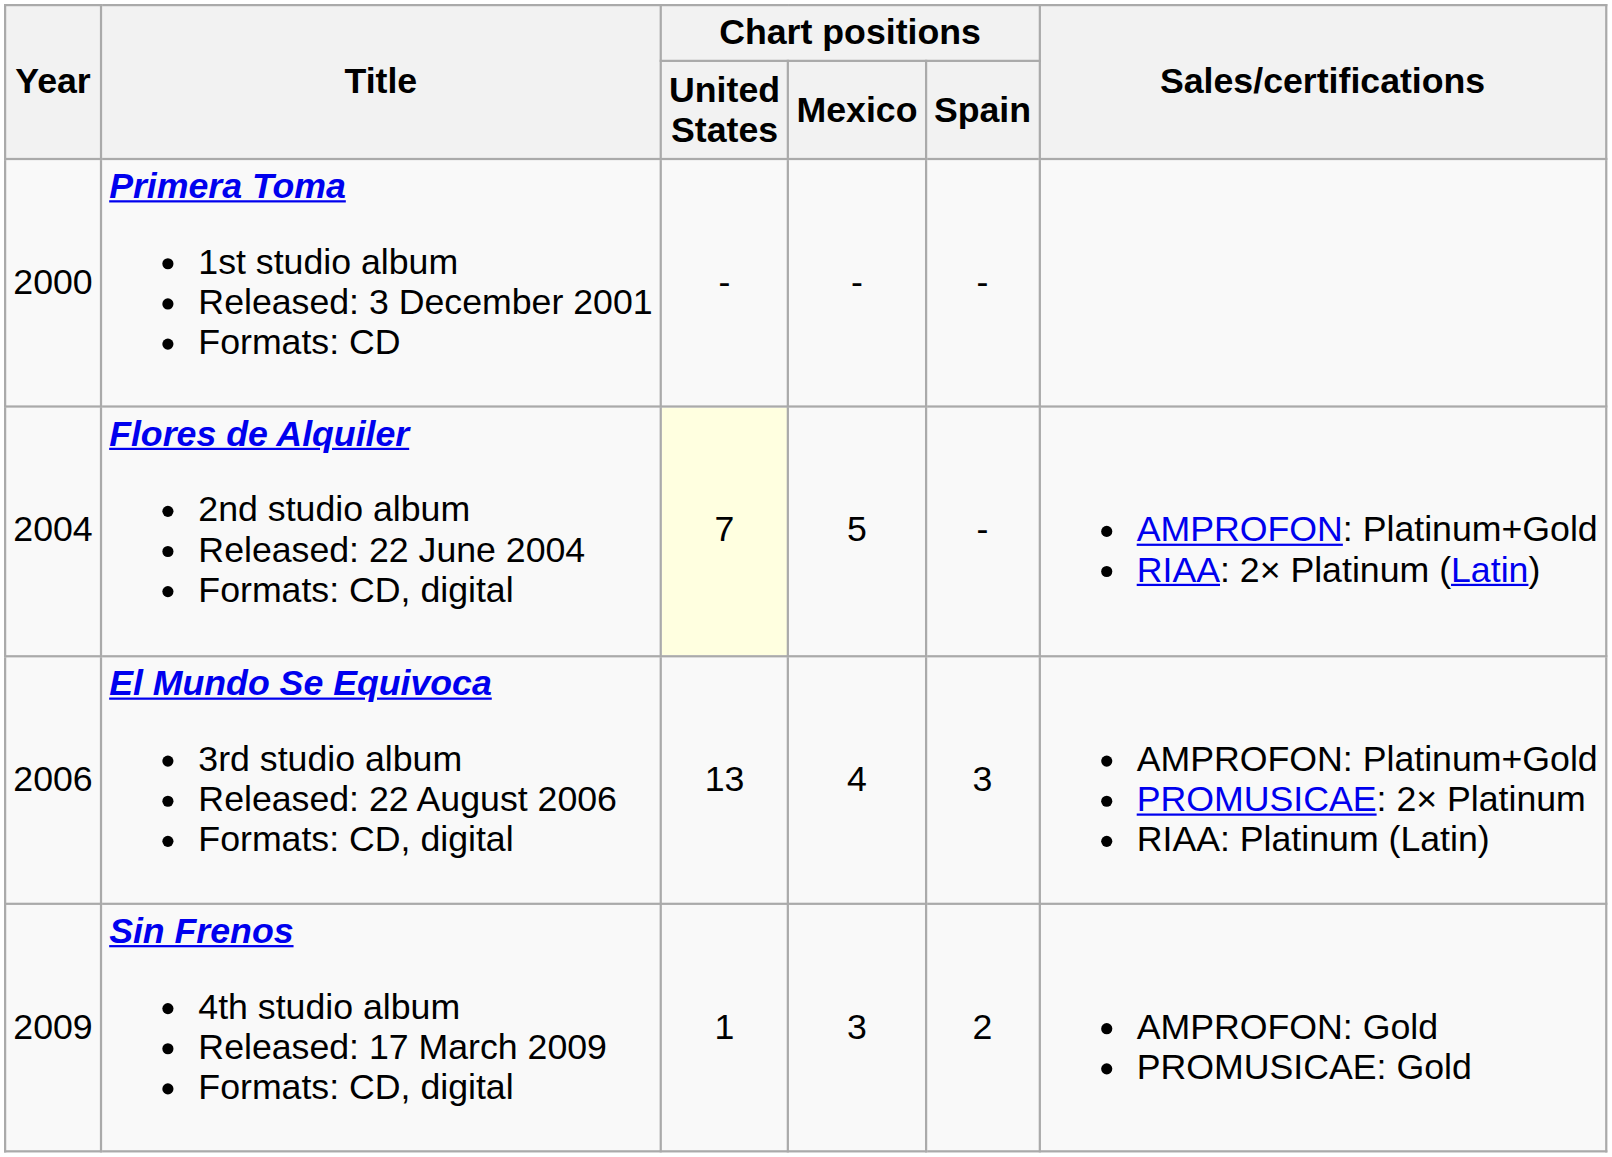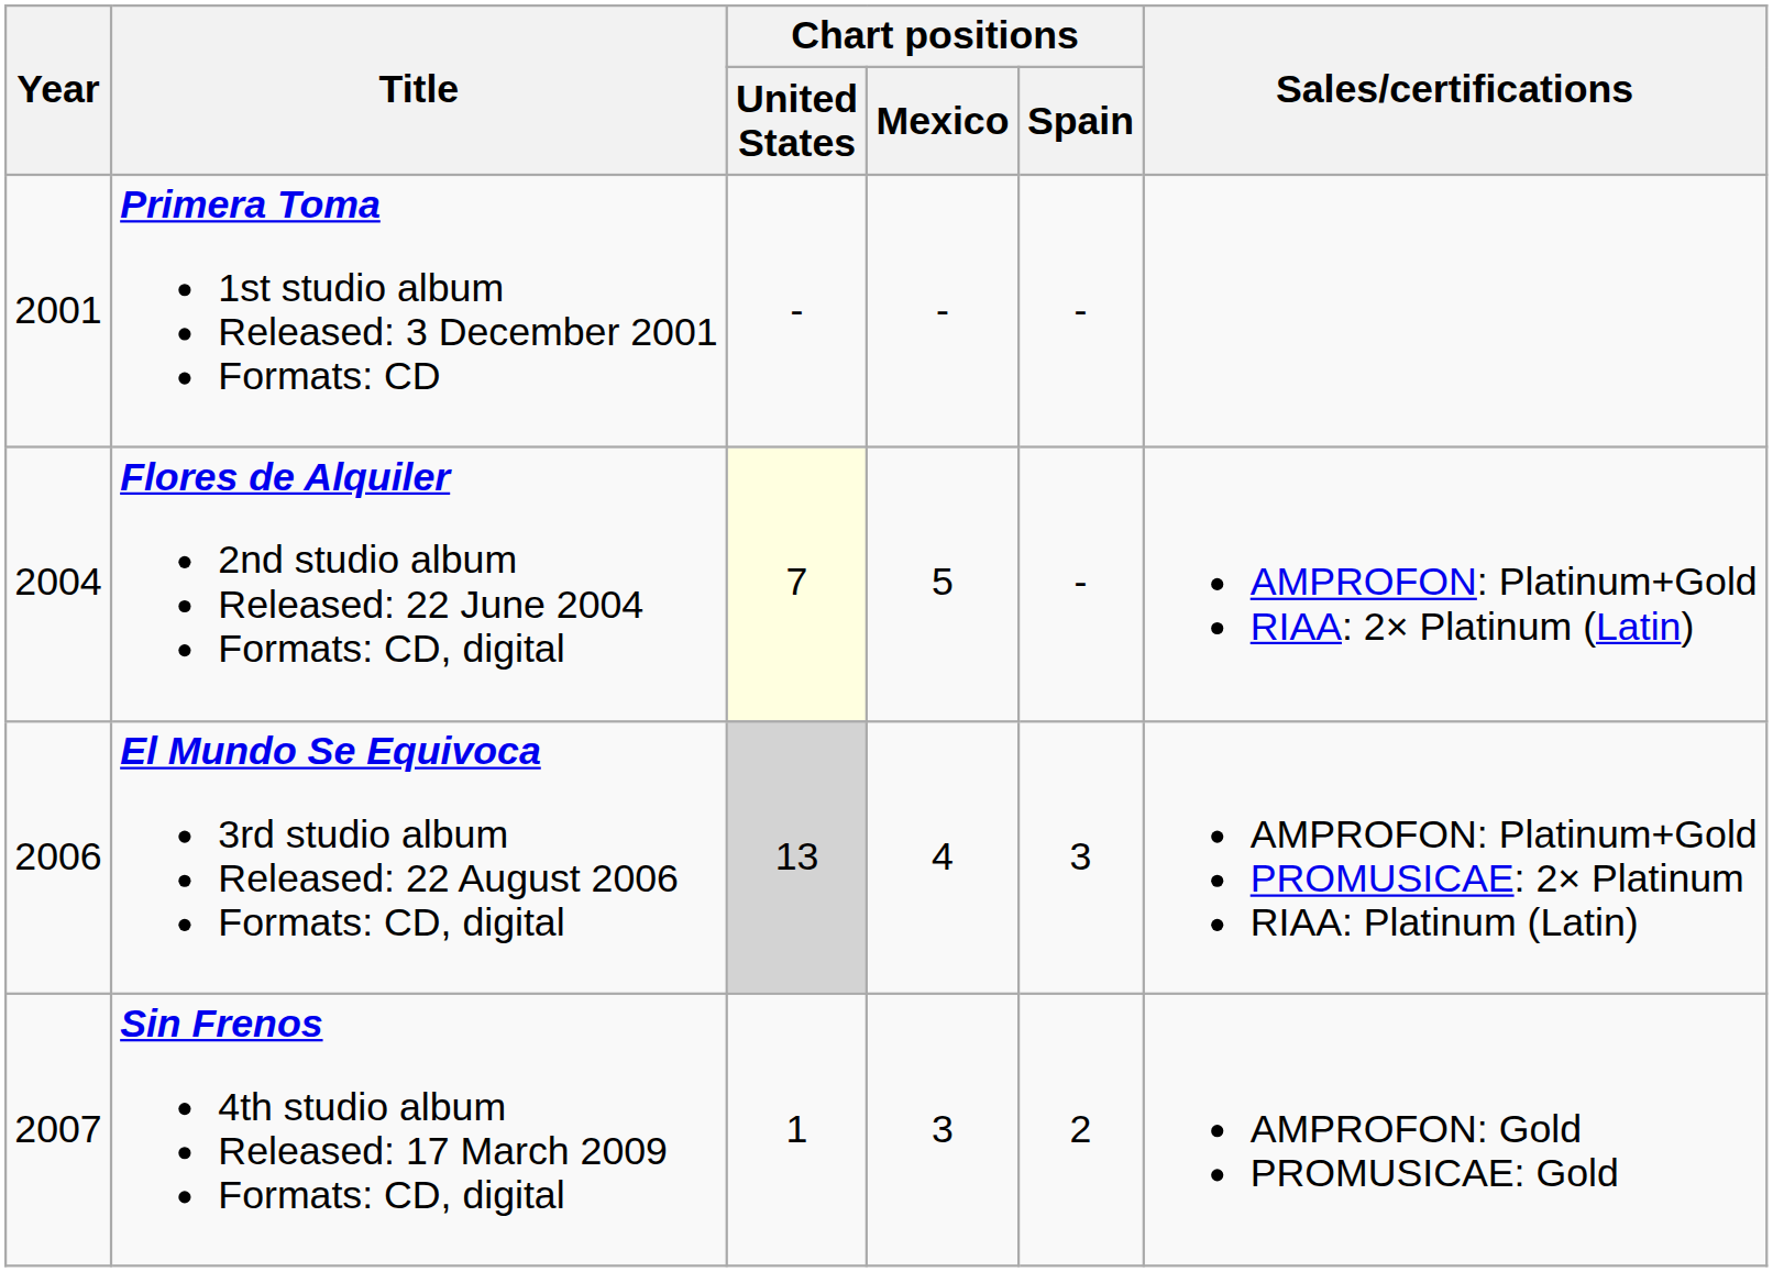row 3 | Year: 2000 -> 2001
row 5 | Chart positions / United States: no background -> lightgrey background
row 6 | Year: 2009 -> 2007
